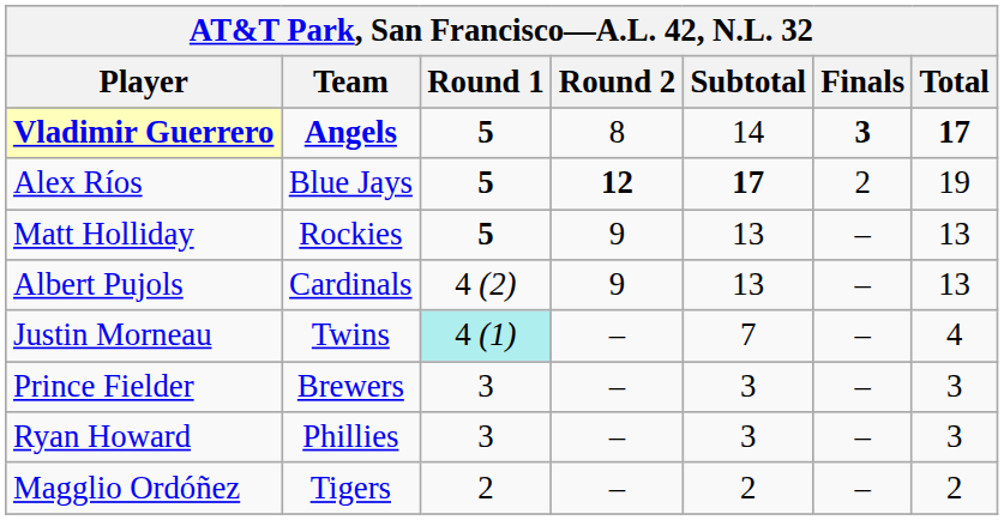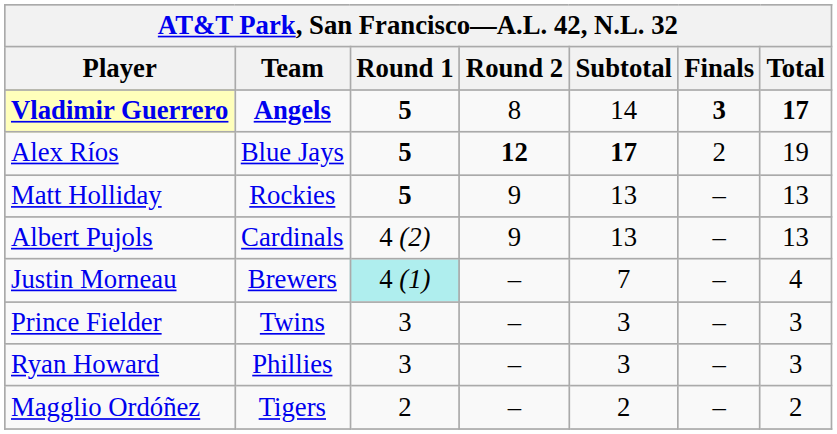Justin Morneau | Team: Twins -> Brewers
Prince Fielder | Team: Brewers -> Twins
